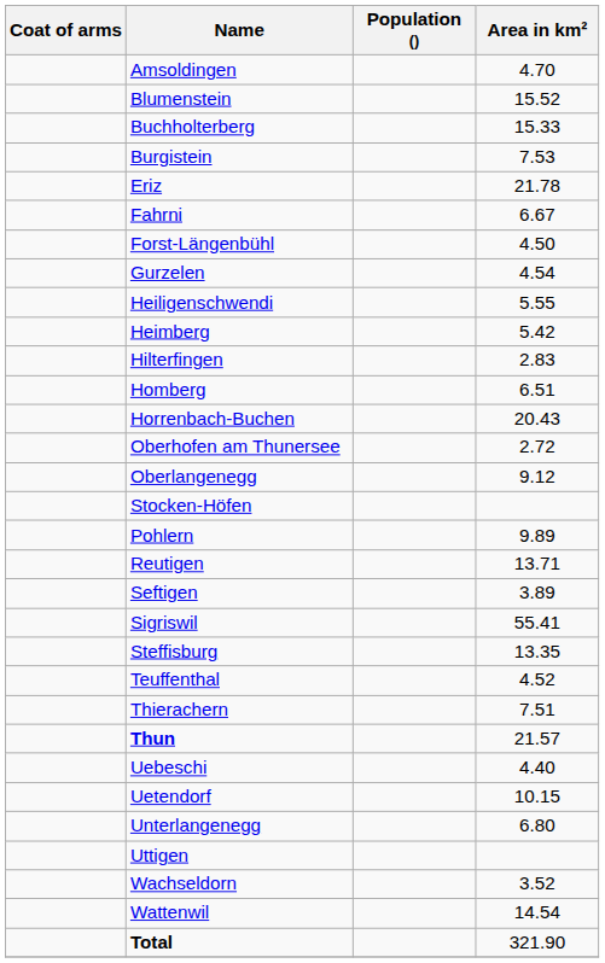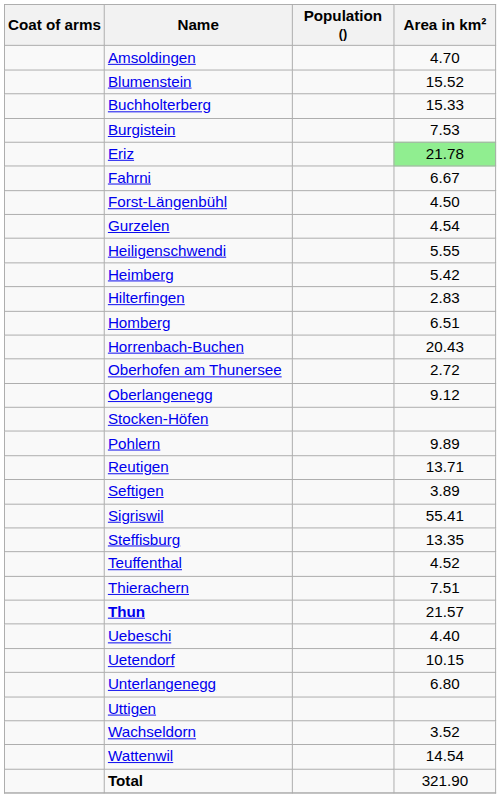Eriz | Area in km²: no background -> lightgreen background
